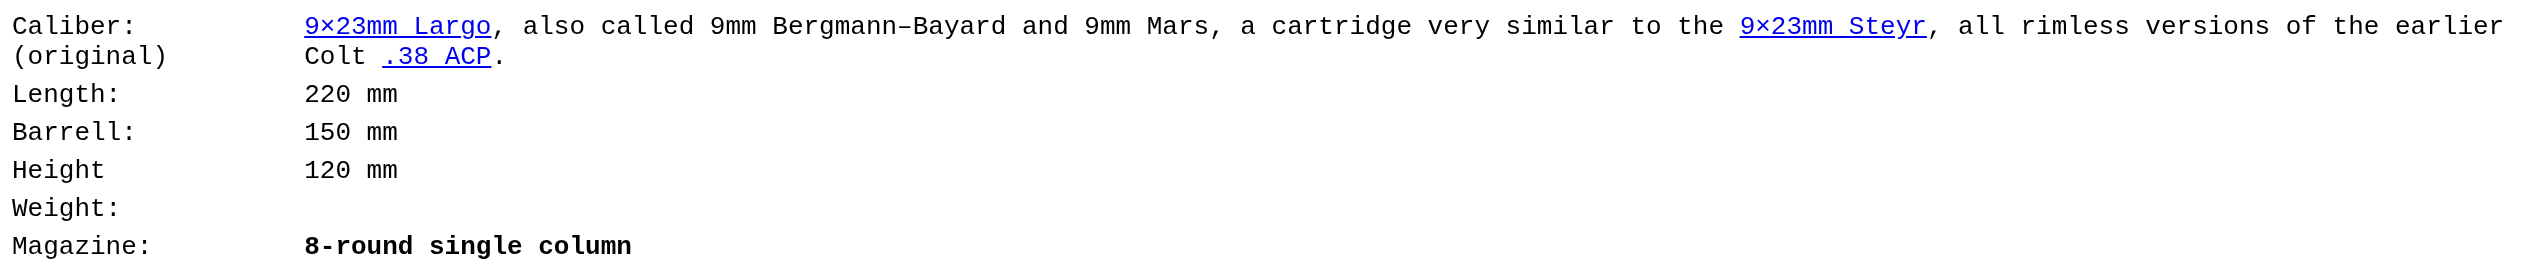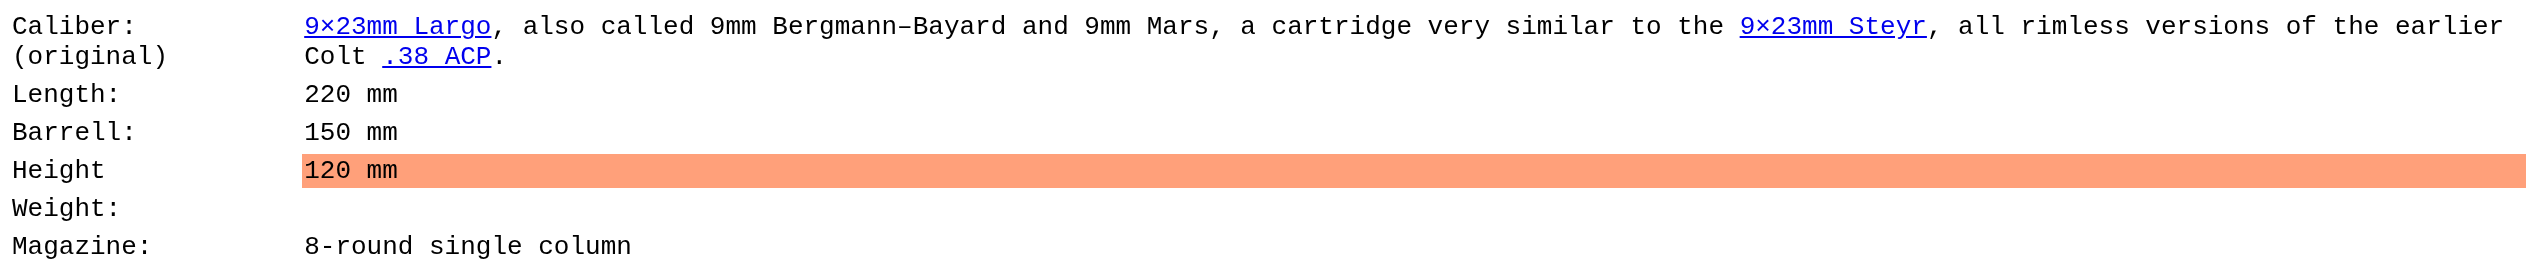Height | column 2: no background -> lightsalmon background
Magazine: | column 2: bold -> normal
